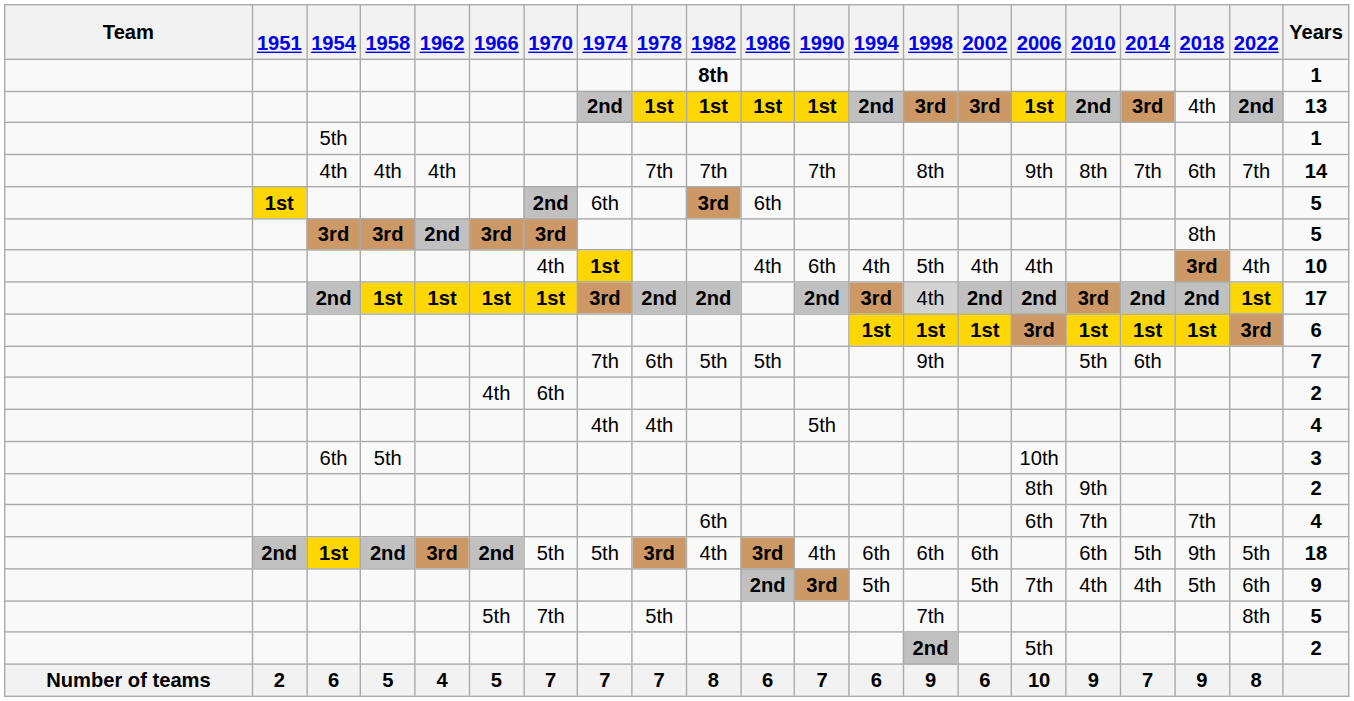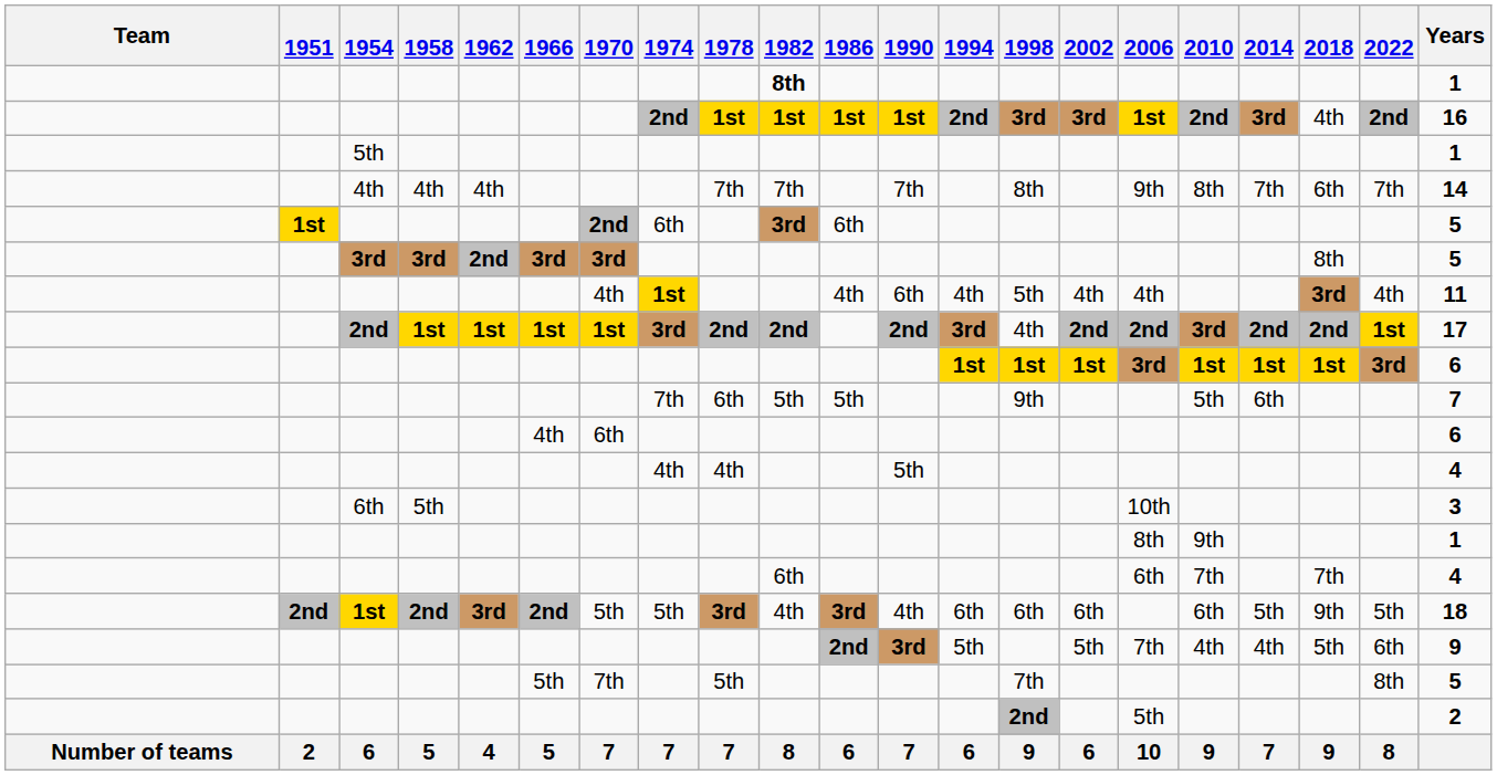row 3 | Years: 13 -> 16
row 8 | Years: 10 -> 11
row 9 | 1998: lightgrey background -> no background
row 12 | Years: 2 -> 6
row 15 | Years: 2 -> 1
